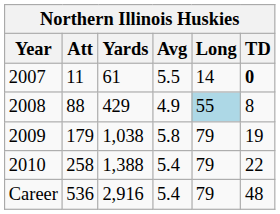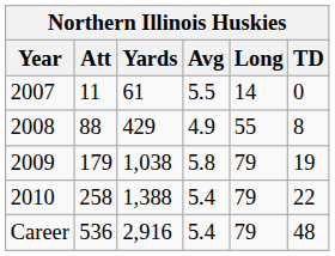2007 | TD: bold -> normal
2008 | Long: lightblue background -> no background
